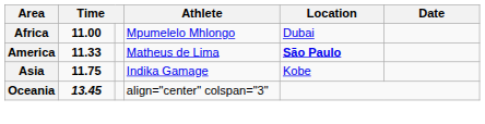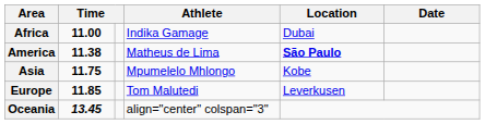Africa | Athlete: Mpumelelo Mhlongo -> Indika Gamage
America | column 2: 11.33 -> 11.38
Asia | Athlete: Indika Gamage -> Mpumelelo Mhlongo
+ row: Europe | 11.85 | Tom Malutedi | Leverkusen
